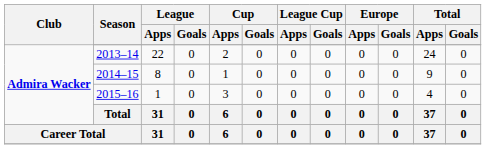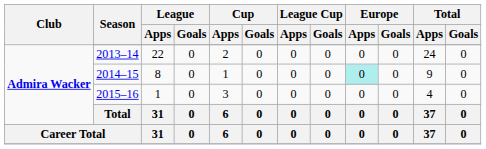2014–15 | Europe / Apps: no background -> paleturquoise background
